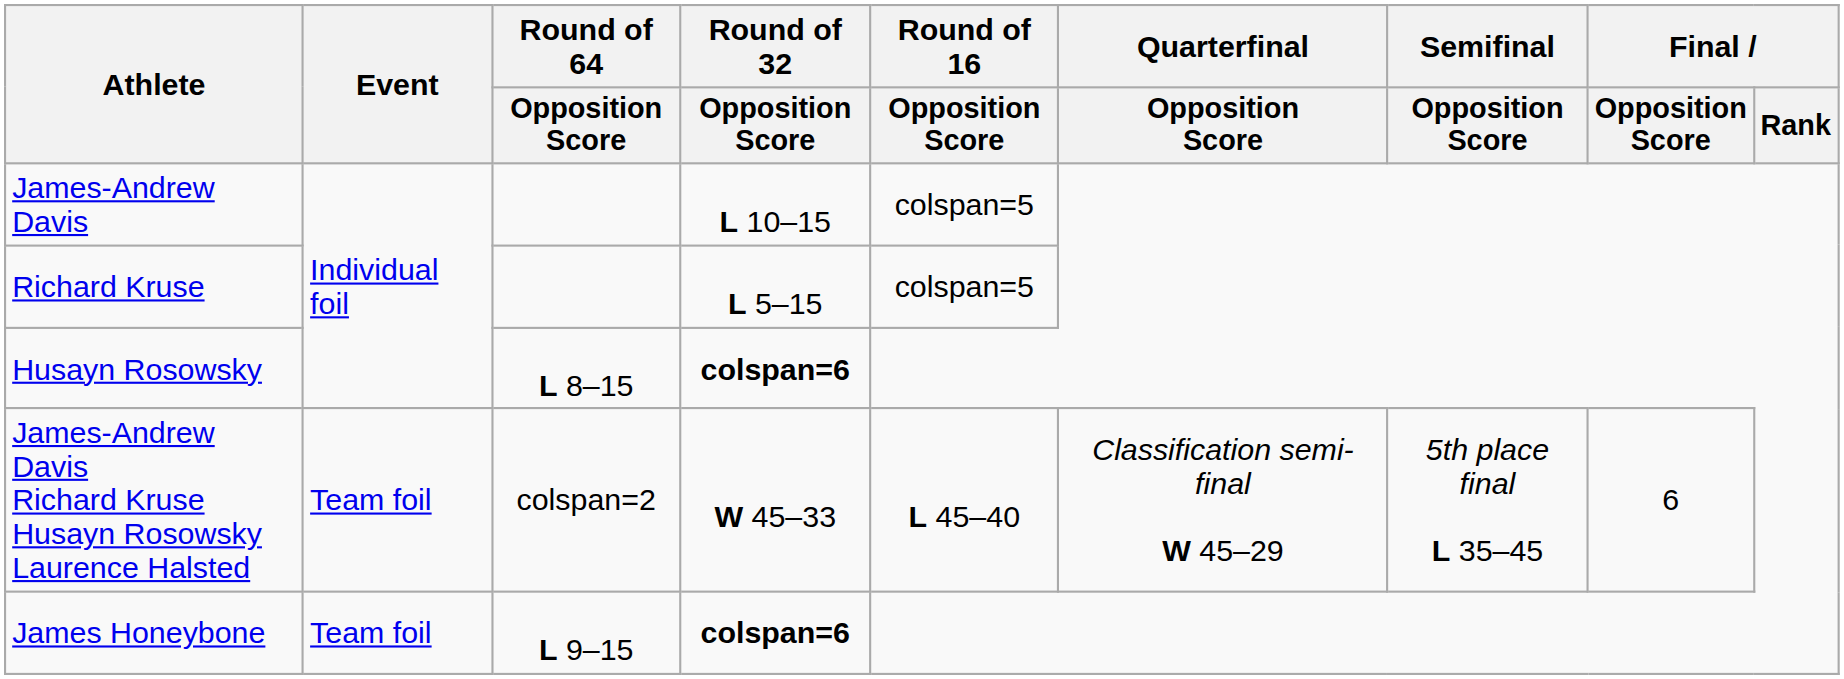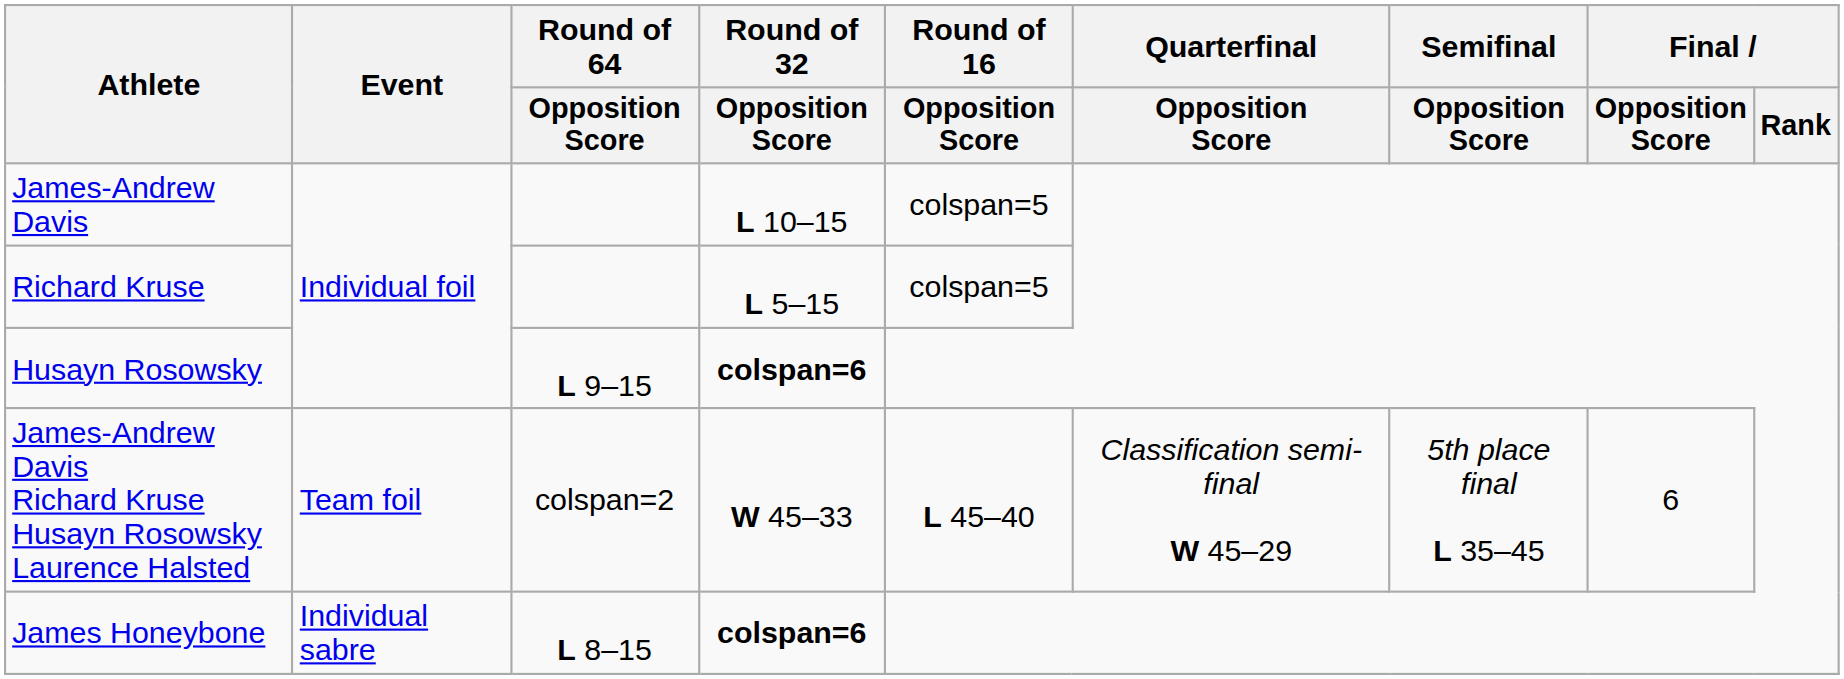Husayn Rosowsky | Round of 64 / Opposition Score: L 8–15 -> L 9–15
James Honeybone | Event: Team foil -> Individual sabre
James Honeybone | Round of 64 / Opposition Score: L 9–15 -> L 8–15
